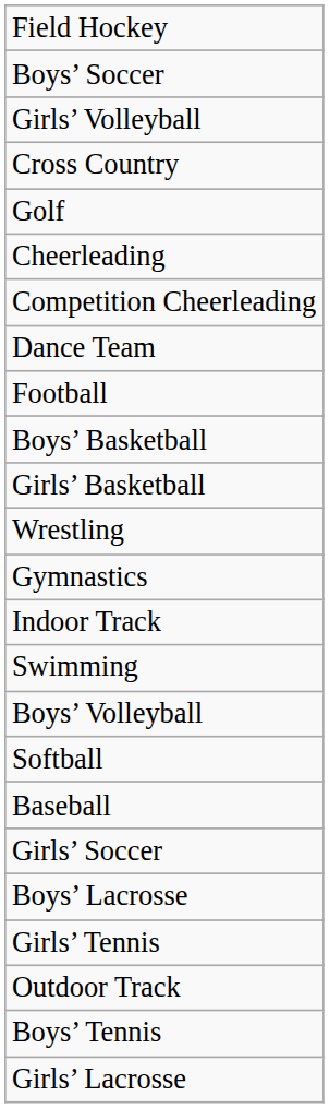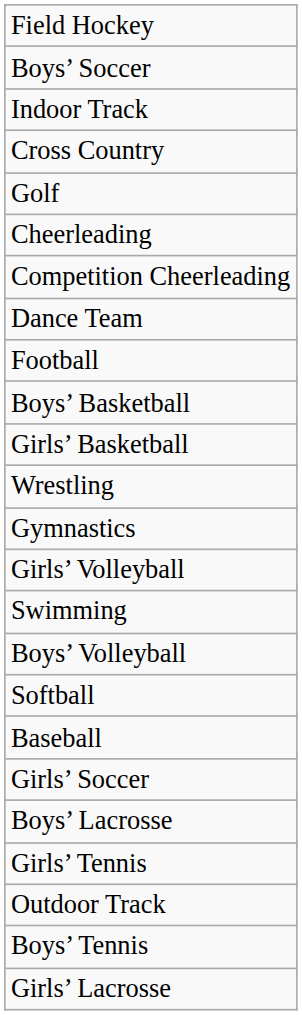row 3 | column 1: Girls’ Volleyball -> Indoor Track
row 14 | column 1: Indoor Track -> Girls’ Volleyball
